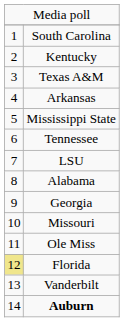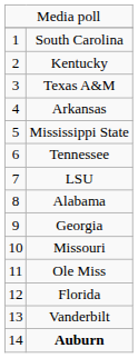Florida | column 1: khaki background -> no background
